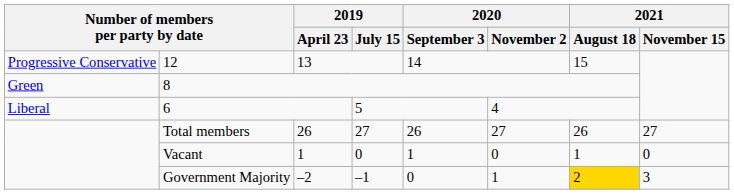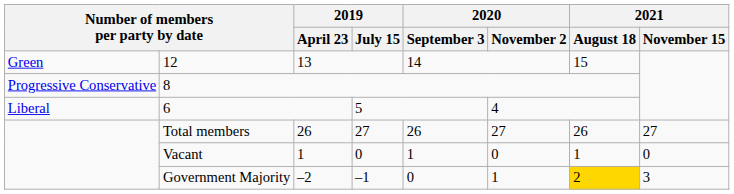12 | column 1: Progressive Conservative -> Green
8 | column 1: Green -> Progressive Conservative
